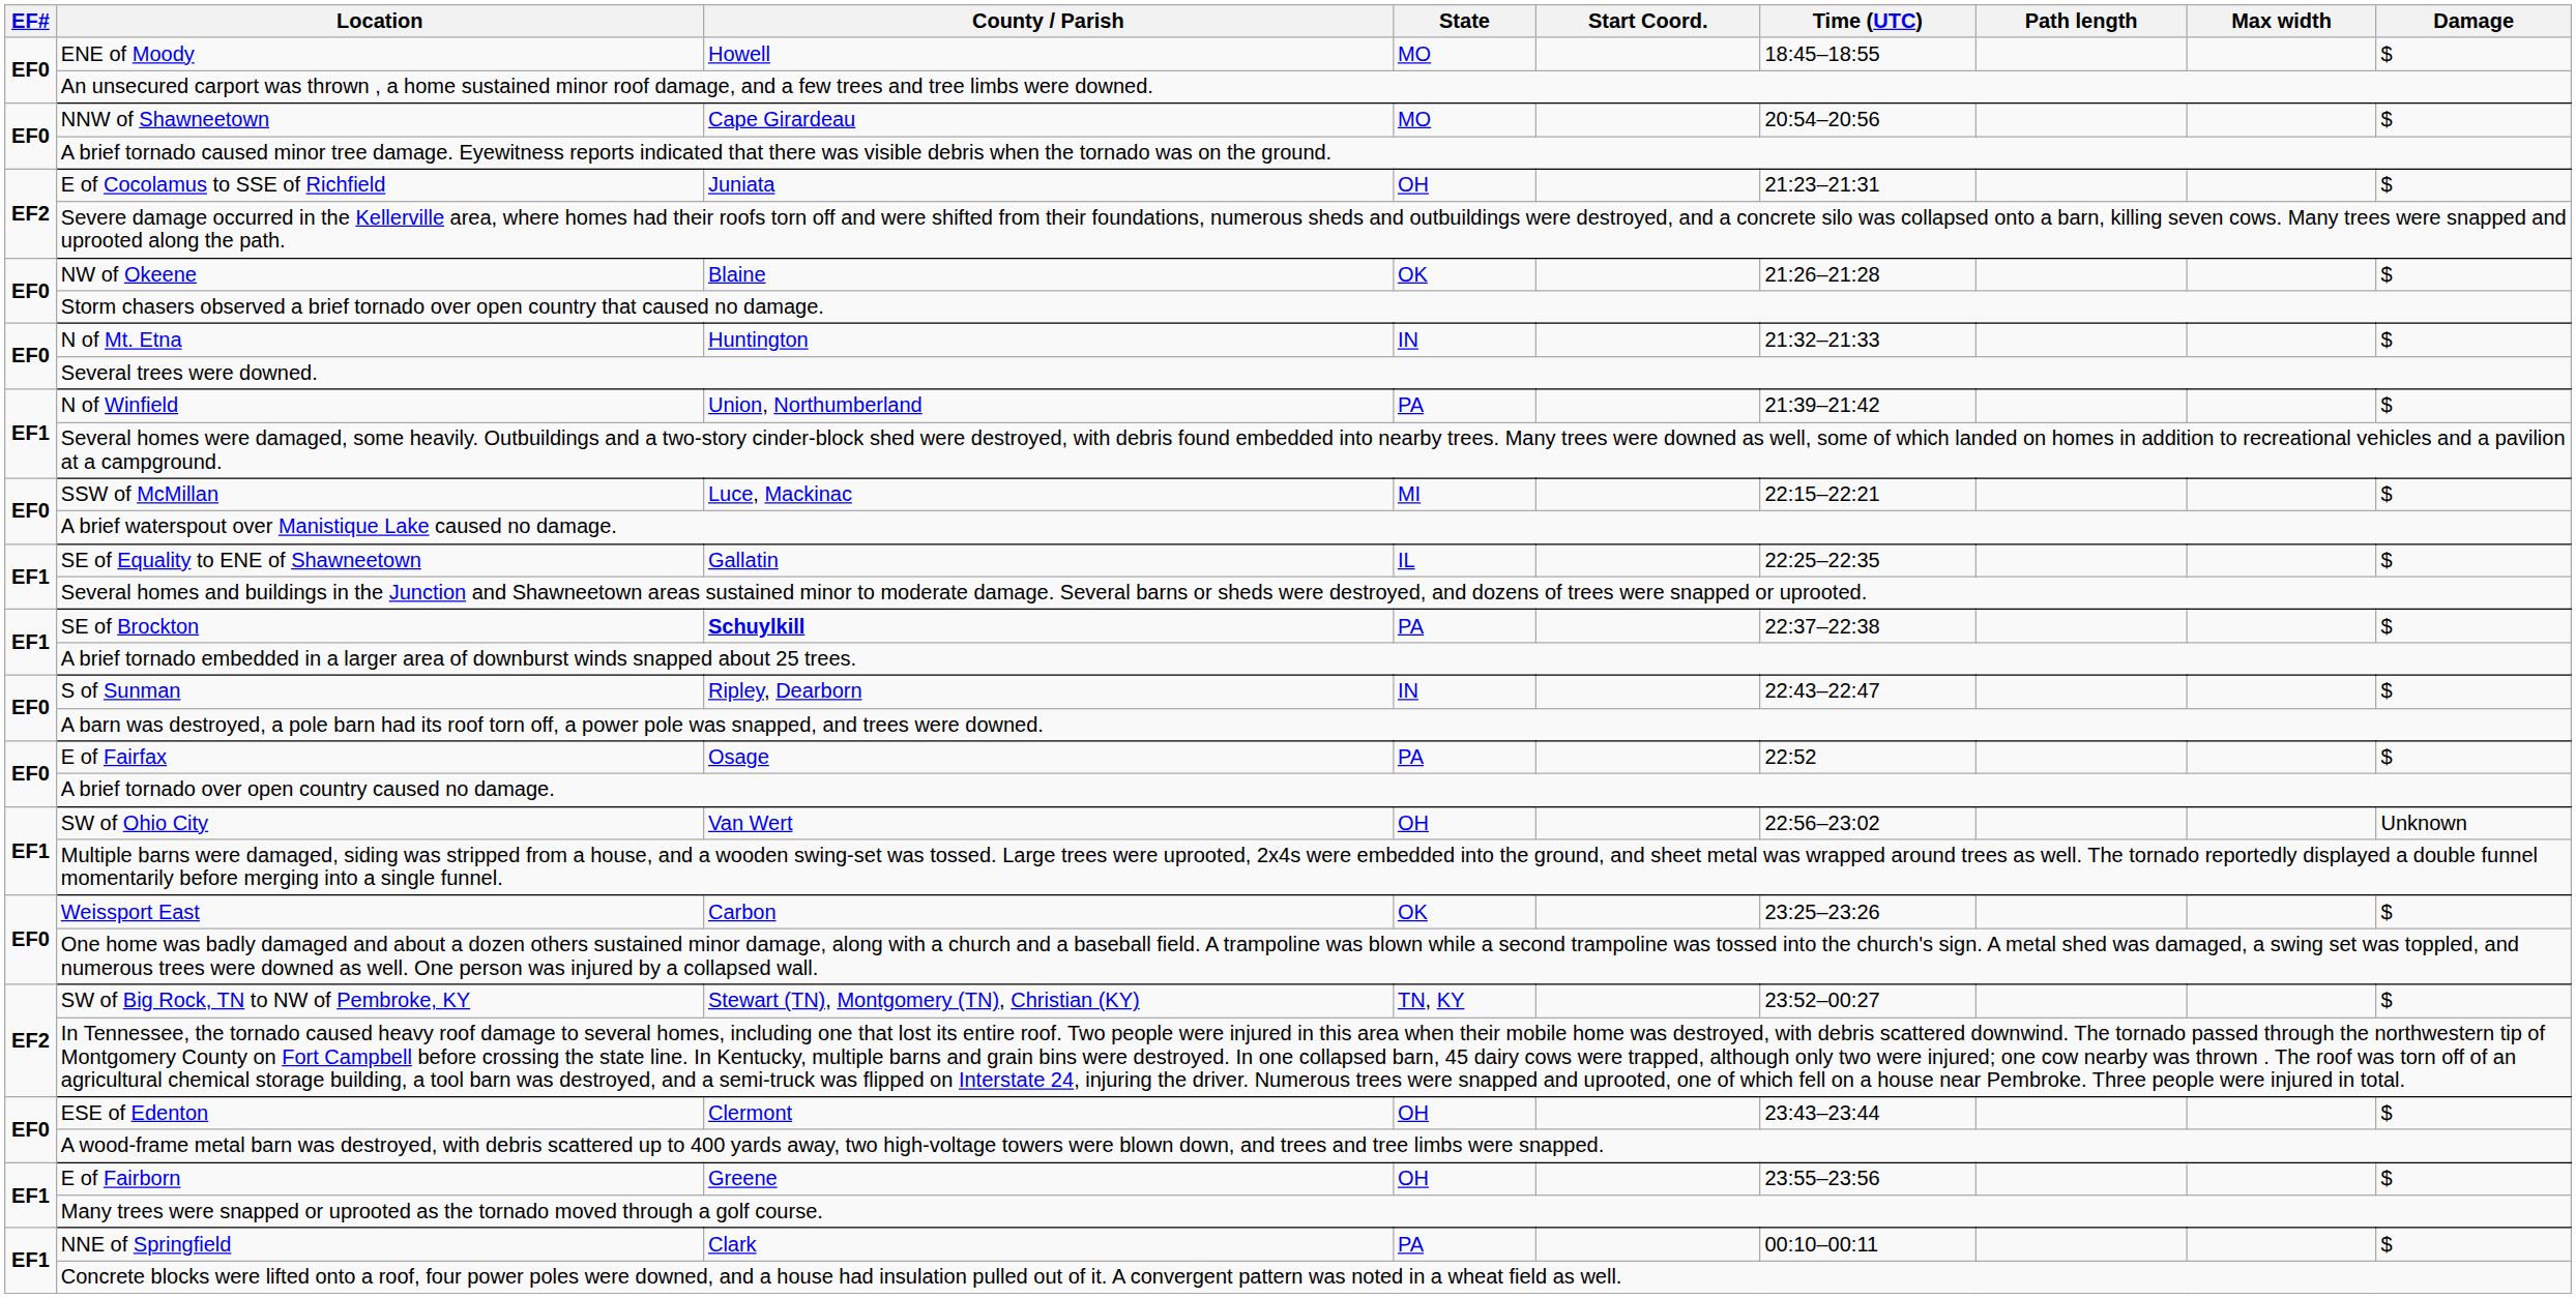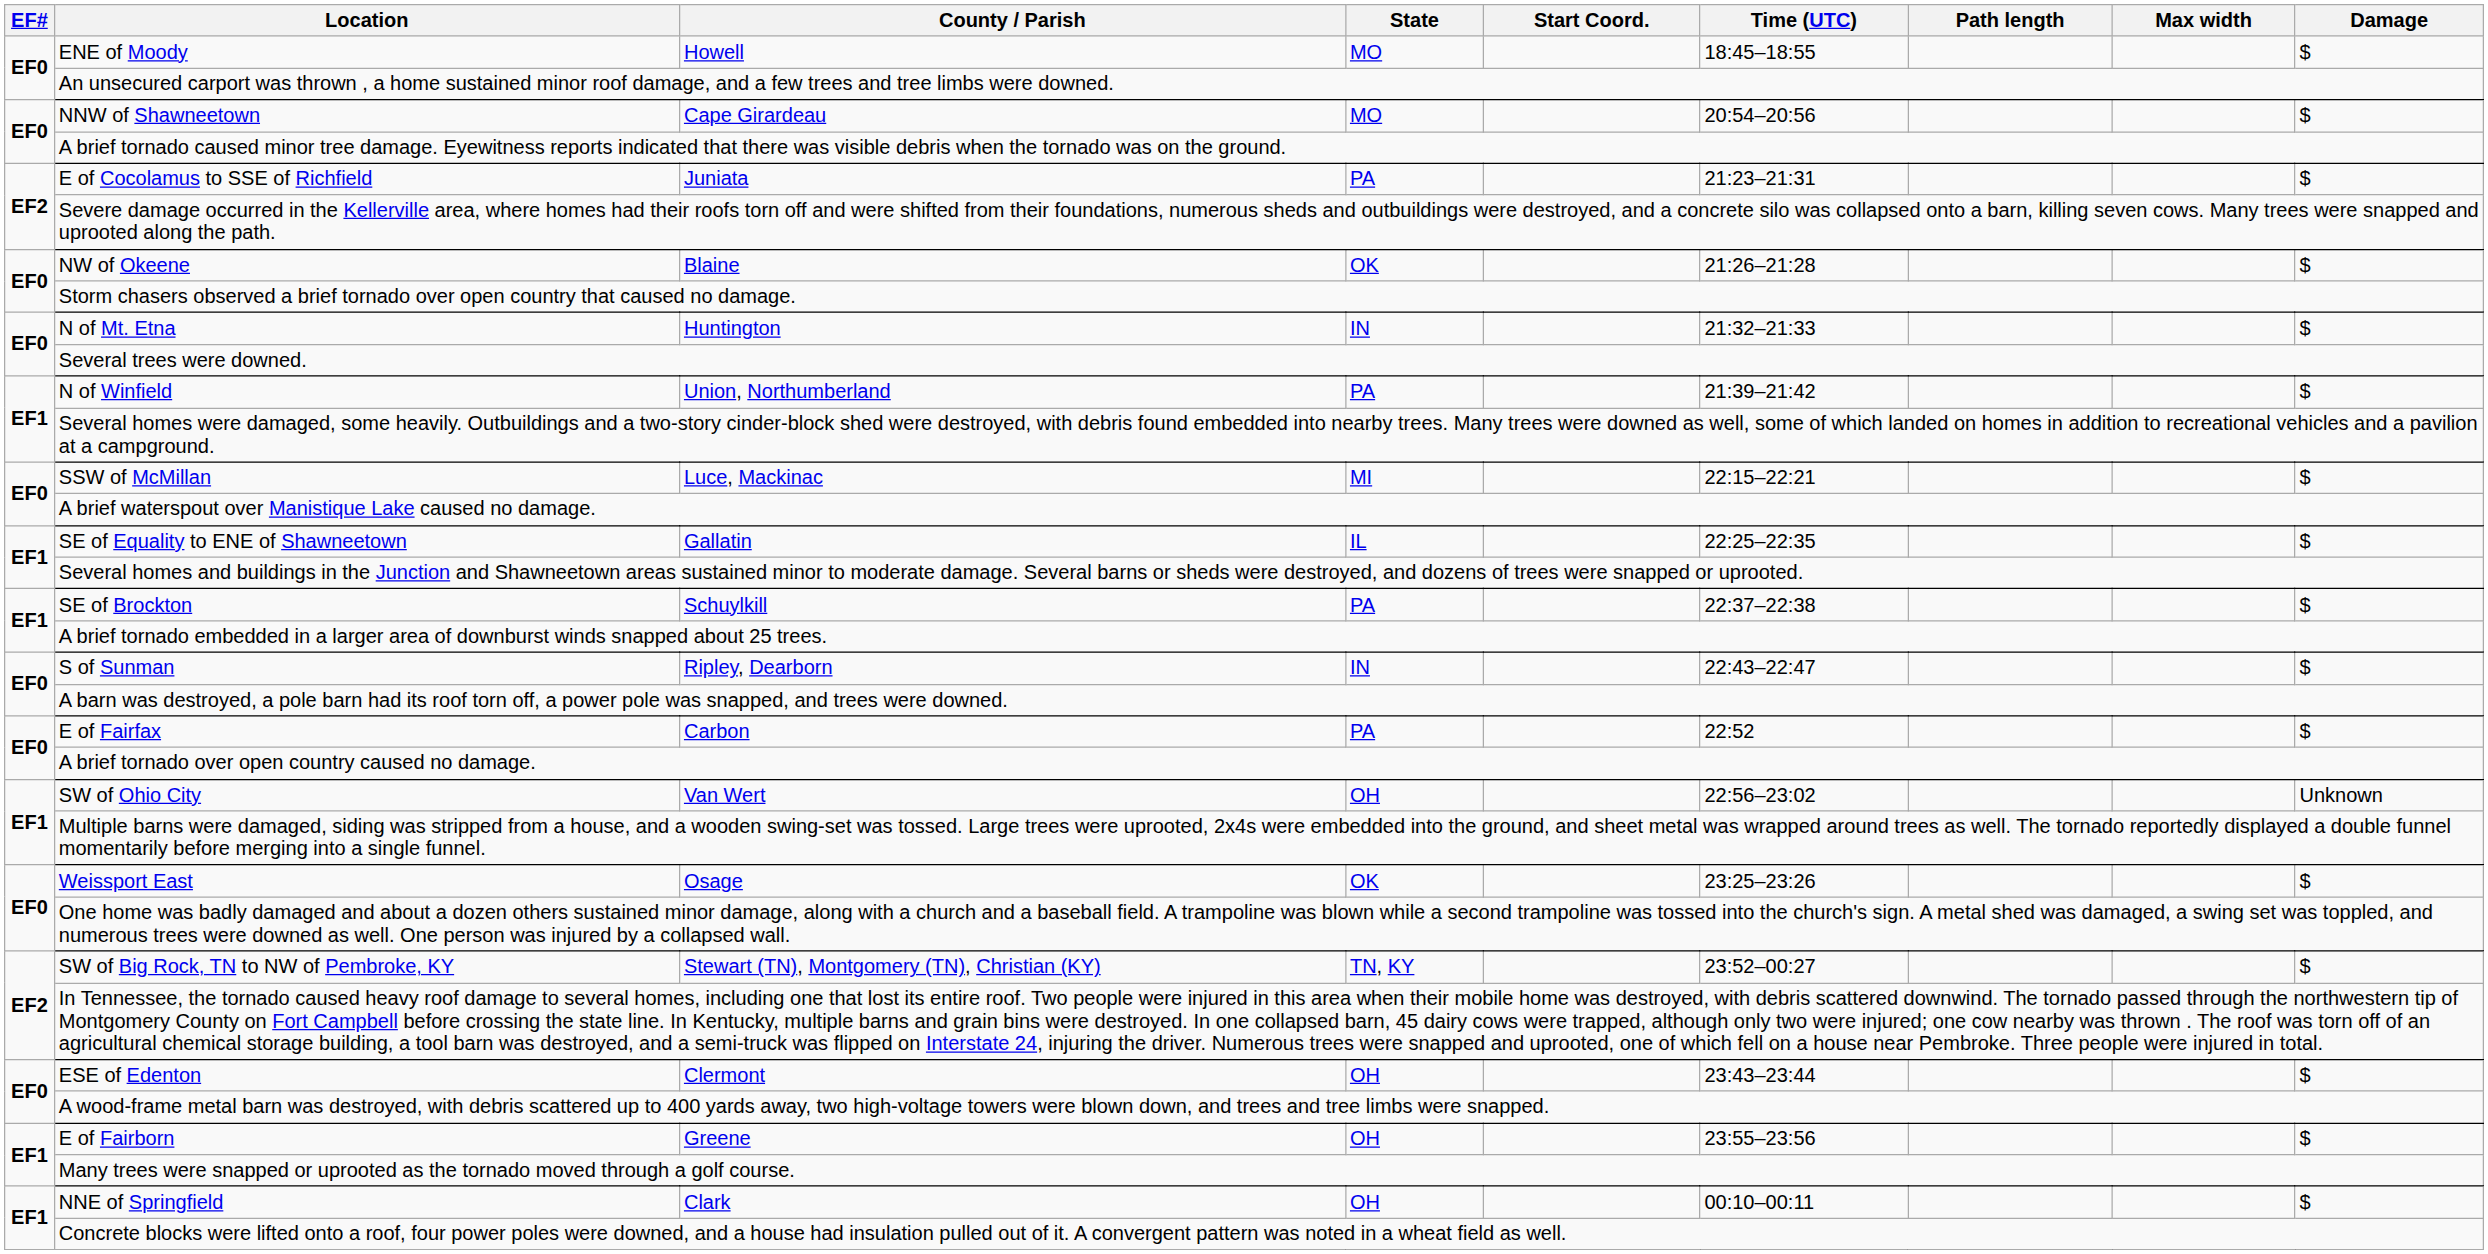E of Cocolamus to SSE of Richfield | State: OH -> PA
SE of Brockton | County / Parish: bold -> normal
E of Fairfax | County / Parish: Osage -> Carbon
Weissport East | County / Parish: Carbon -> Osage
NNE of Springfield | State: PA -> OH
